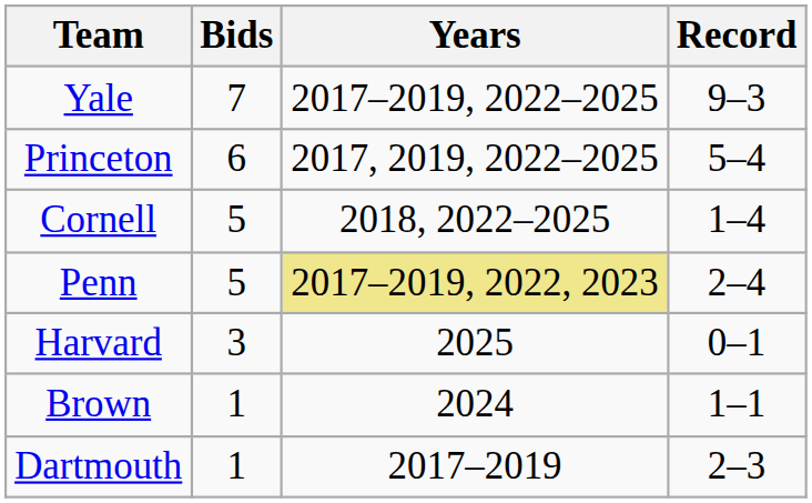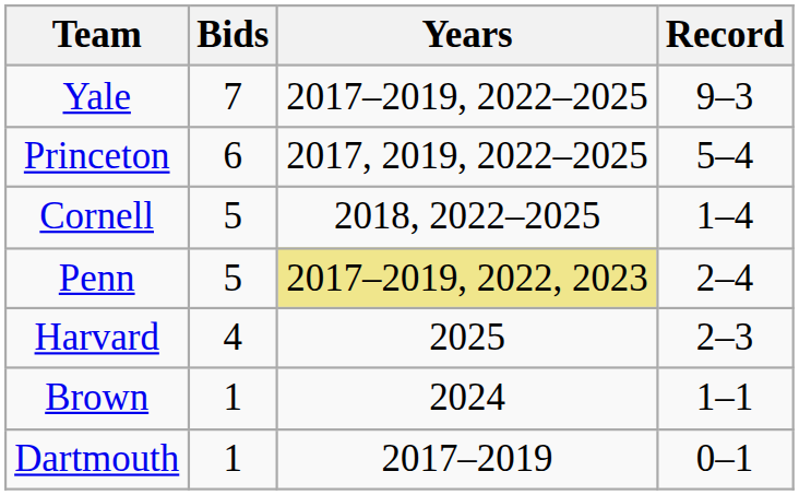Harvard | Bids: 3 -> 4
Harvard | Record: 0–1 -> 2–3
Dartmouth | Record: 2–3 -> 0–1
